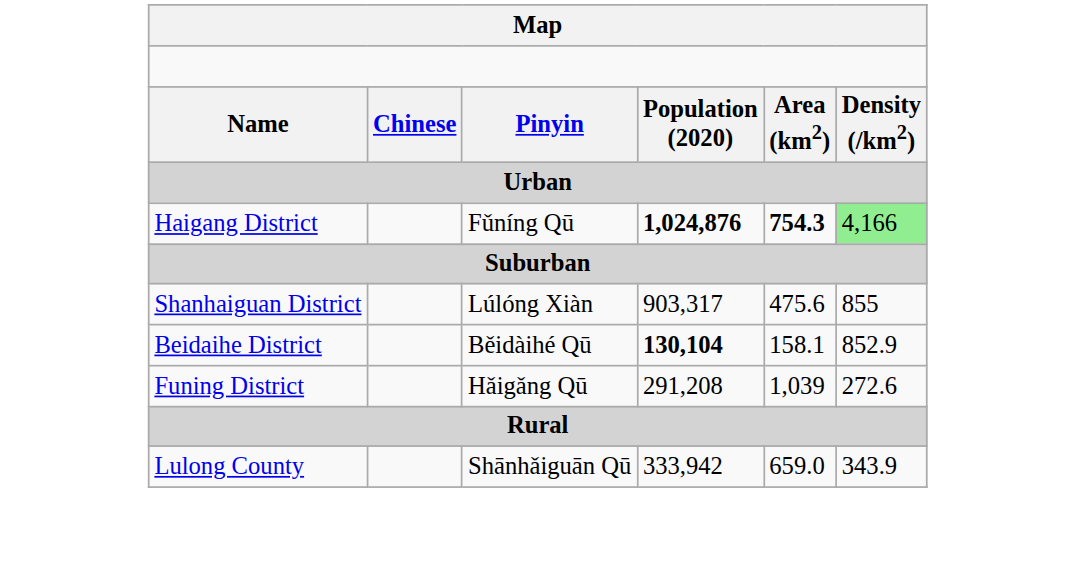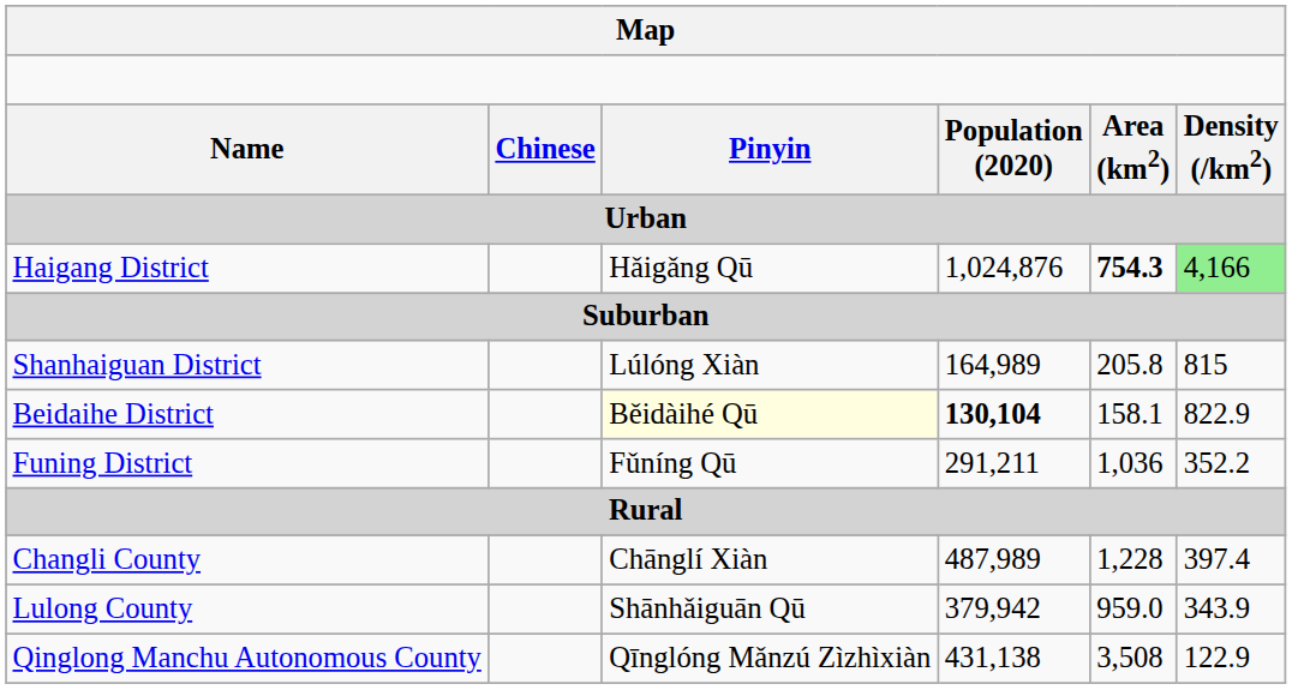Haigang District | column 3: Fǔníng Qū -> Hǎigǎng Qū
Haigang District | column 4: bold -> normal
Shanhaiguan District | column 4: 903,317 -> 164,989
Shanhaiguan District | column 5: 475.6 -> 205.8
Shanhaiguan District | column 6: 855 -> 815
Beidaihe District | column 3: no background -> lightyellow background
Beidaihe District | column 6: 852.9 -> 822.9
Funing District | column 3: Hǎigǎng Qū -> Fǔníng Qū
Funing District | column 4: 291,208 -> 291,211
Funing District | column 5: 1,039 -> 1,036
Funing District | column 6: 272.6 -> 352.2
+ row: Changli County | Chānglí Xiàn | 487,989 | 1,228 | 397.4
Lulong County | column 4: 333,942 -> 379,942
Lulong County | column 5: 659.0 -> 959.0
+ row: Qinglong Manchu Autonomous County | Qīnglóng Mǎnzú Zìzhìxiàn | 431,138 | 3,508 | 122.9
